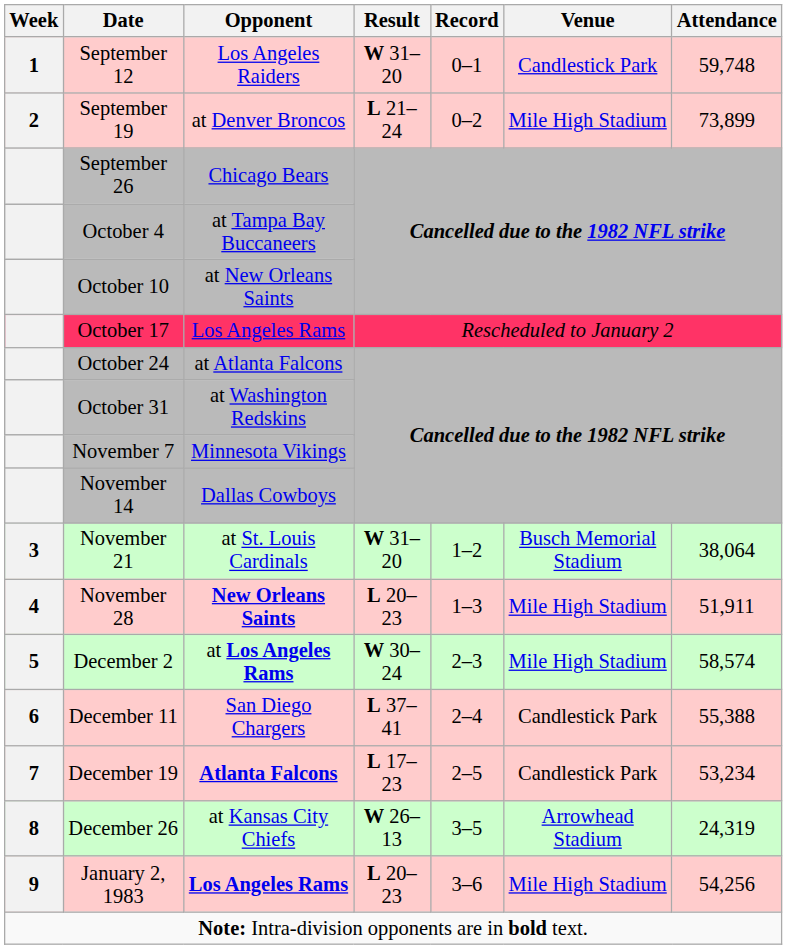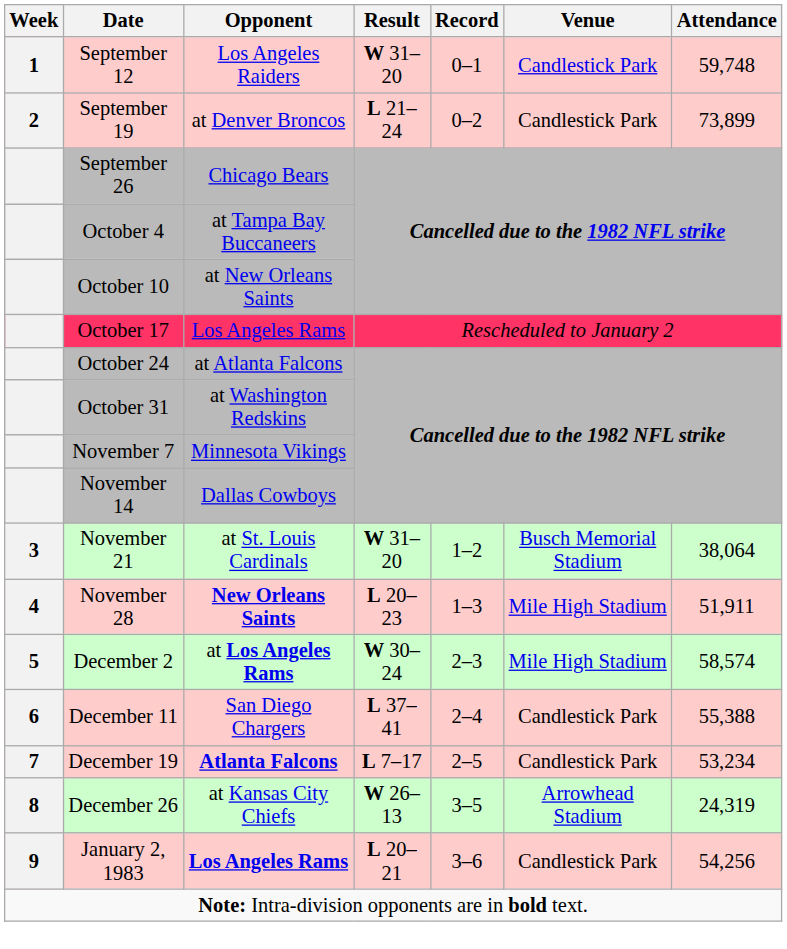September 19 | Venue: Mile High Stadium -> Candlestick Park
December 19 | Result: L 17–23 -> L 7–17
January 2, 1983 | Result: L 20–23 -> L 20–21
January 2, 1983 | Venue: Mile High Stadium -> Candlestick Park
